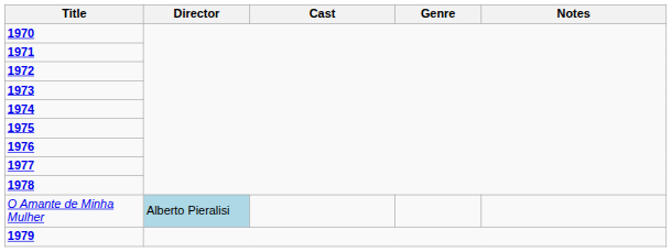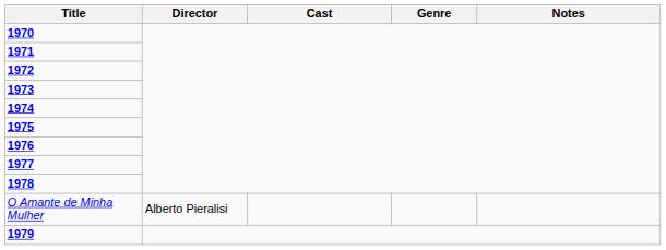O Amante de Minha Mulher | Director: lightblue background -> no background
